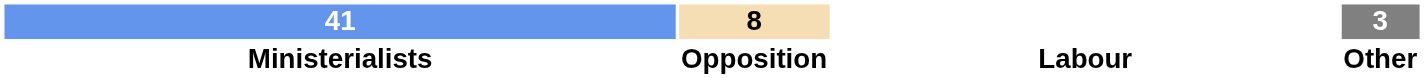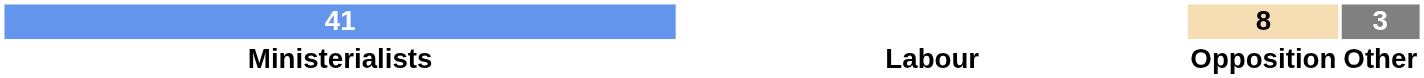columns swapped: 20 <-> 8
